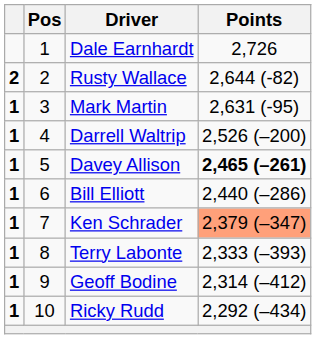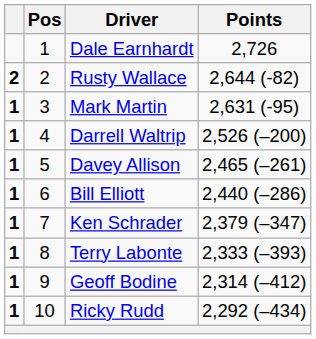Davey Allison | Points: bold -> normal
Ken Schrader | Points: lightsalmon background -> no background
